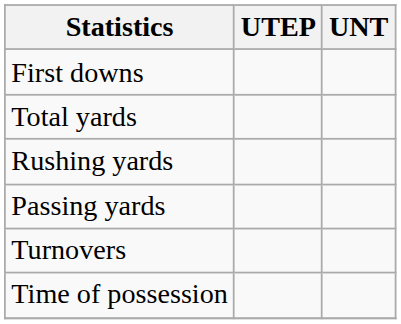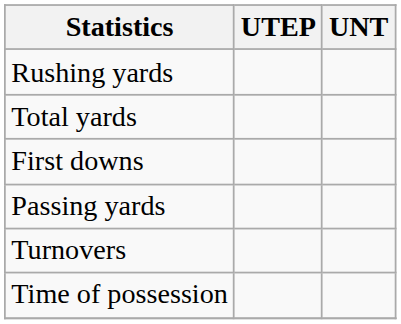rows swapped: First downs <-> Rushing yards
